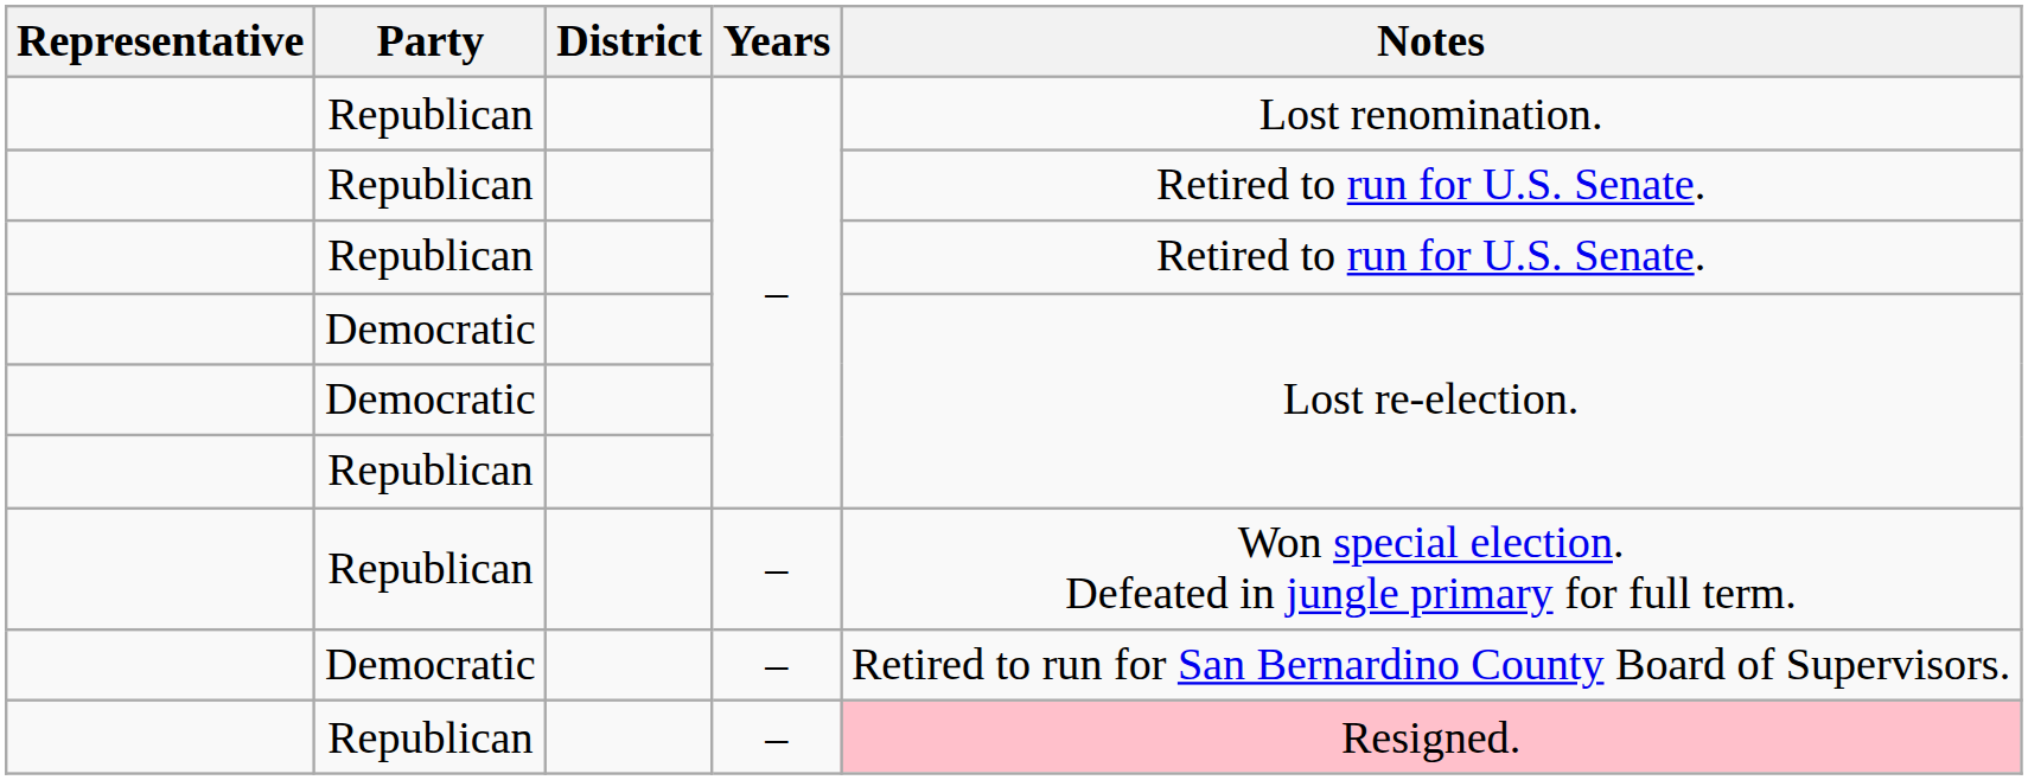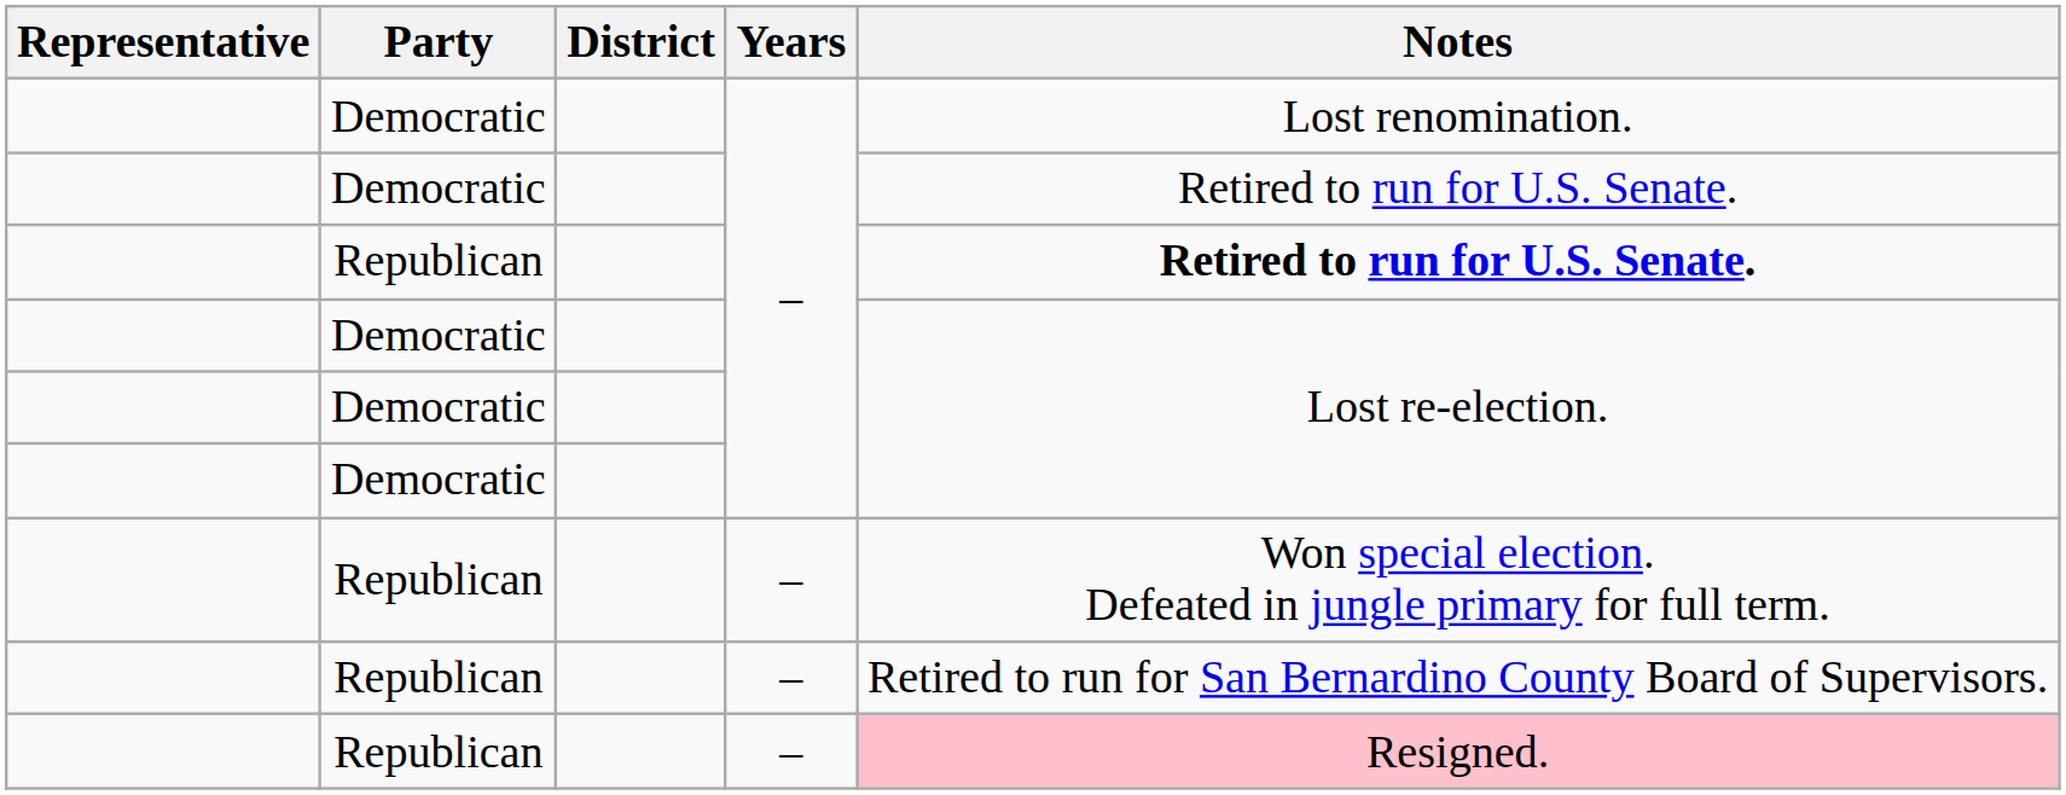row 2 | Party: Republican -> Democratic
row 3 | Party: Republican -> Democratic
row 4 | Notes: normal -> bold
row 7 | Party: Republican -> Democratic
row 9 | Party: Democratic -> Republican
